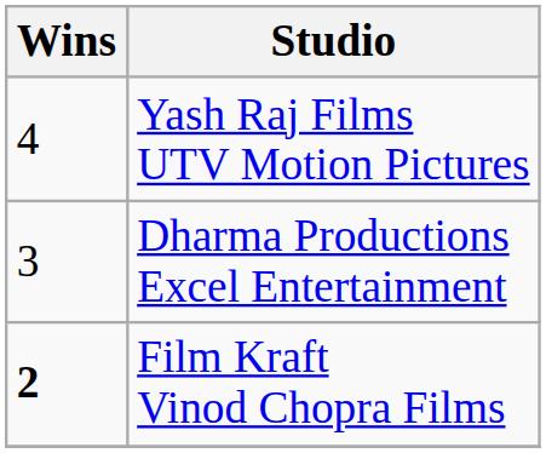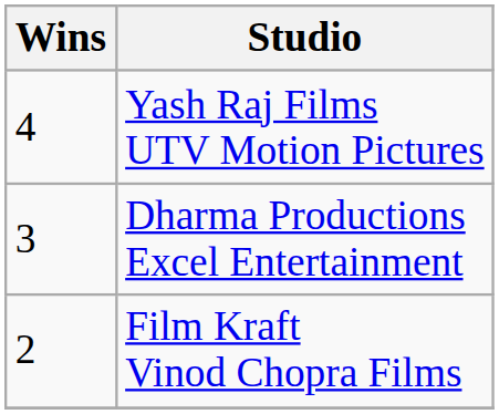Film Kraft Vinod Chopra Films | Wins: bold -> normal
